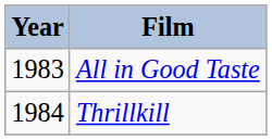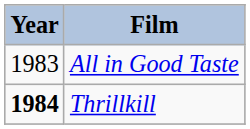Thrillkill | Year: normal -> bold
